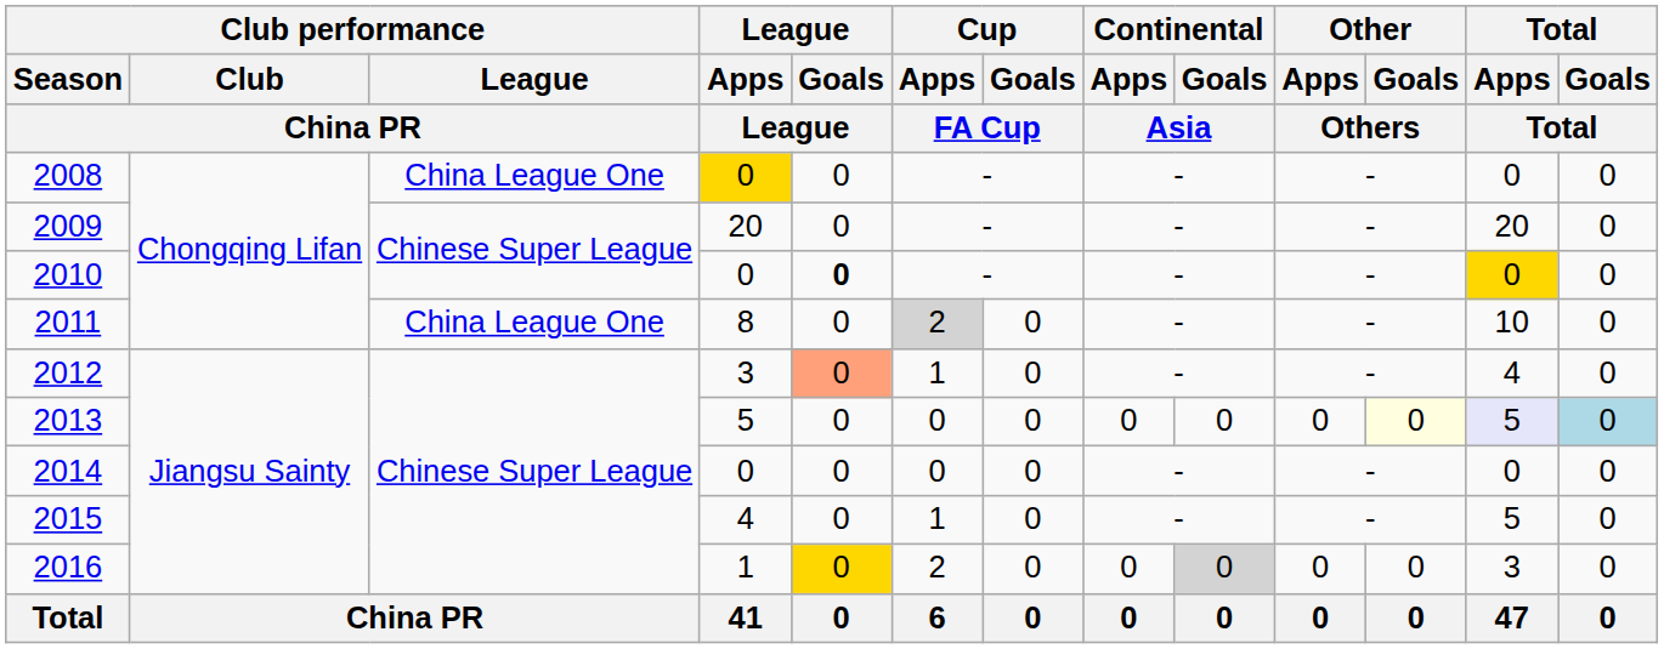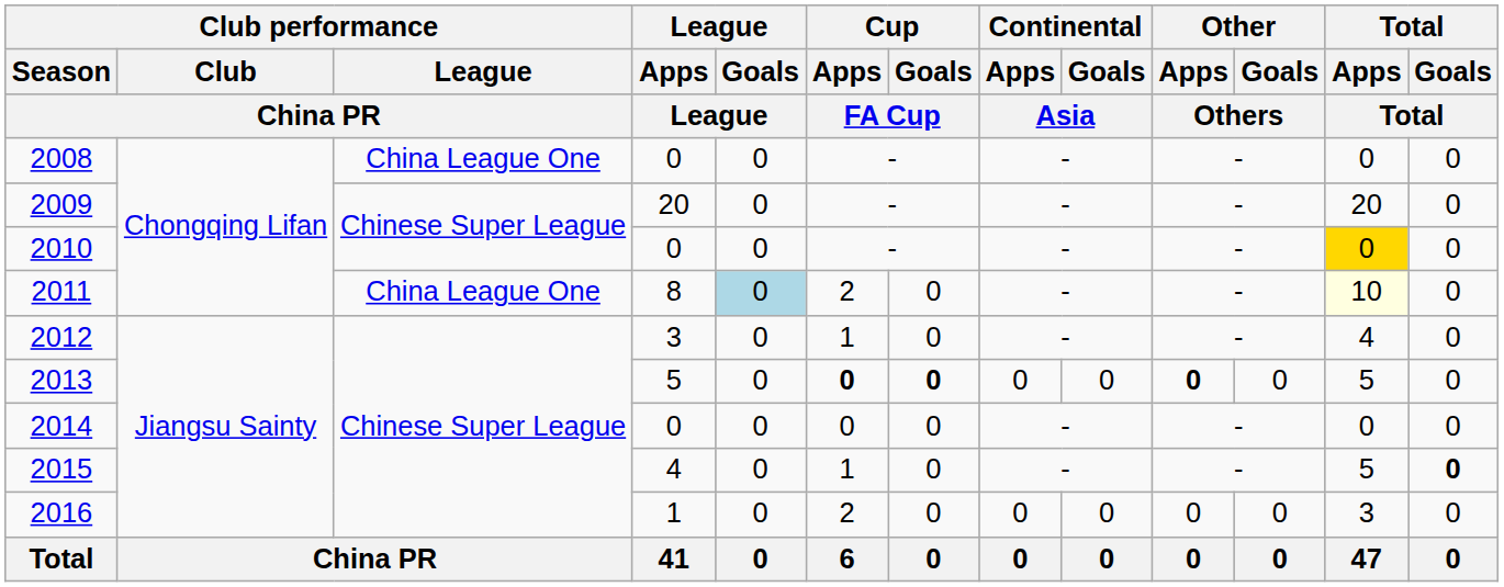2008 | League / Apps / League: gold background -> no background
2010 | League / Goals / League: bold -> normal
2011 | League / Goals / League: no background -> lightblue background
2011 | Cup / Apps / FA Cup: lightgrey background -> no background
2011 | Total / Apps / Total: no background -> lightyellow background
2012 | League / Goals / League: lightsalmon background -> no background
2013 | Cup / Apps / FA Cup: normal -> bold
2013 | Cup / Goals / FA Cup: normal -> bold
2013 | Other / Apps / Others: normal -> bold
2013 | Other / Goals / Others: lightyellow background -> no background
2013 | Total / Apps / Total: lavender background -> no background
2013 | Total / Goals / Total: lightblue background -> no background
2015 | Total / Goals / Total: normal -> bold
2016 | League / Goals / League: gold background -> no background
2016 | Continental / Goals / Asia: lightgrey background -> no background
